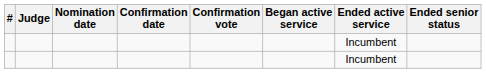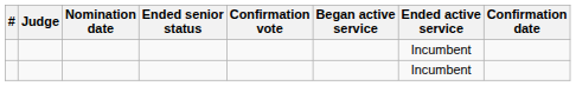columns swapped: Confirmation date <-> Ended senior status
